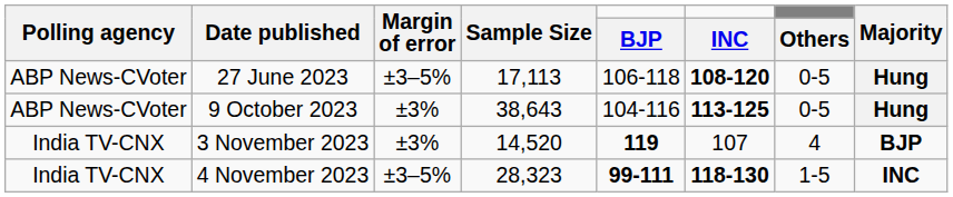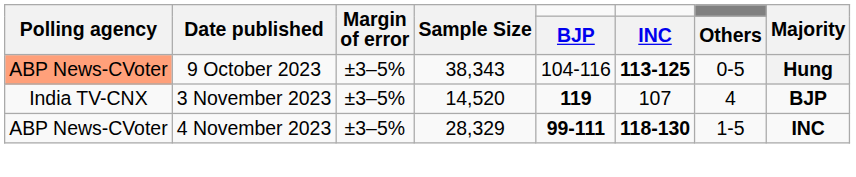- row: ABP News-CVoter | 27 June 2023 | ±3–5% | 17,113 | 106-118 | 108-120 | 0-5 | Hung
9 October 2023 | Polling agency: no background -> lightsalmon background
9 October 2023 | Margin of error: ±3% -> ±3–5%
9 October 2023 | Sample Size: 38,643 -> 38,343
3 November 2023 | Margin of error: ±3% -> ±3–5%
4 November 2023 | Polling agency: India TV-CNX -> ABP News-CVoter
4 November 2023 | Sample Size: 28,323 -> 28,329
